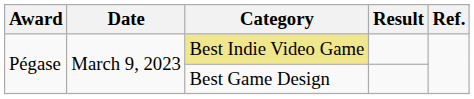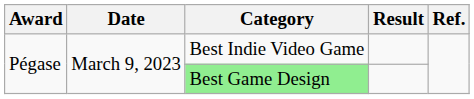Best Indie Video Game | Category: khaki background -> no background
Best Game Design | Category: no background -> lightgreen background
